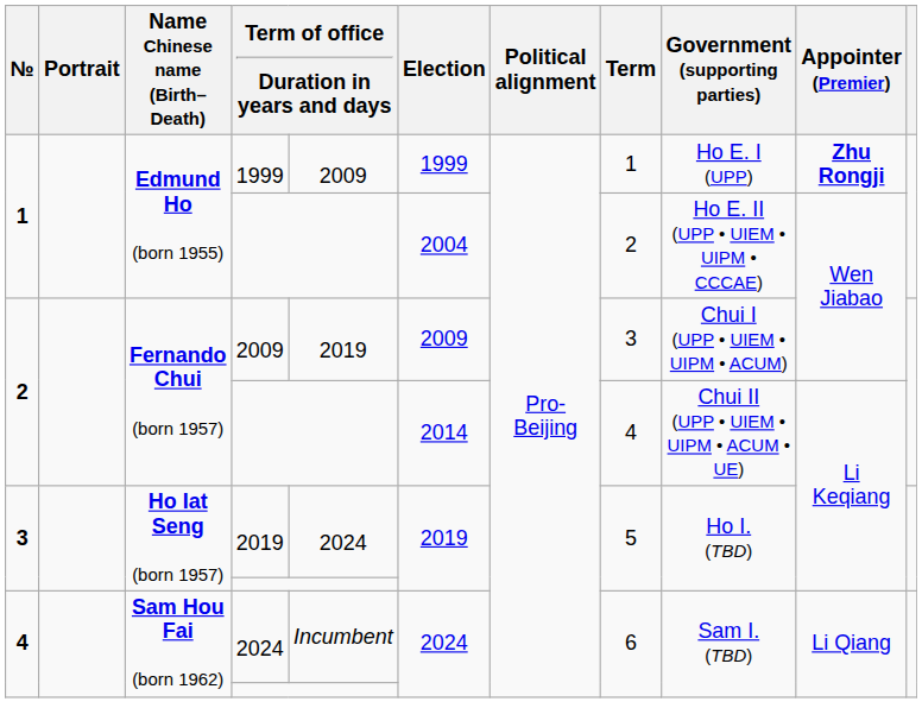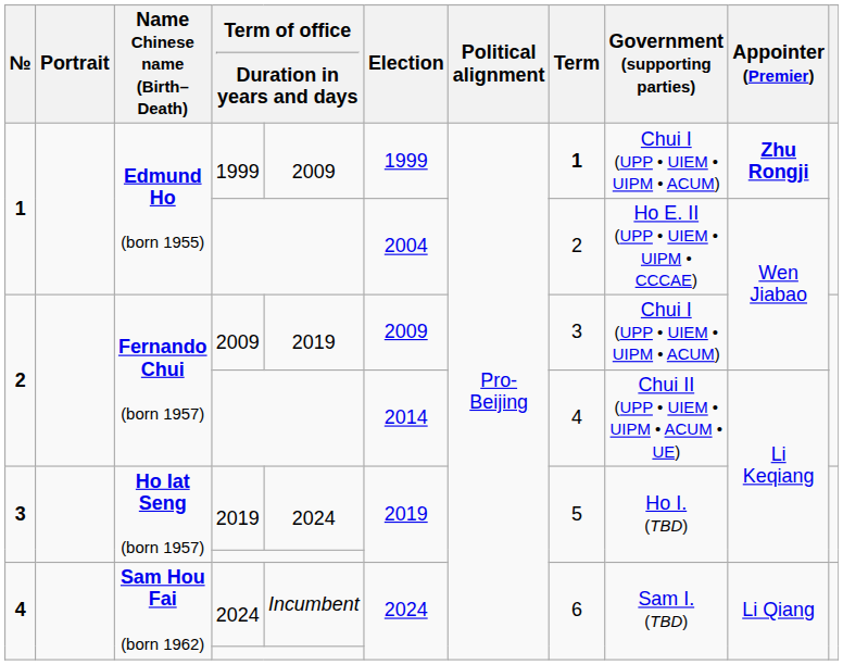row 2 | Term: normal -> bold
row 2 | Government (supporting parties): Ho E. I (UPP) -> Chui I (UPP • UIEM • UIPM • ACUM)
